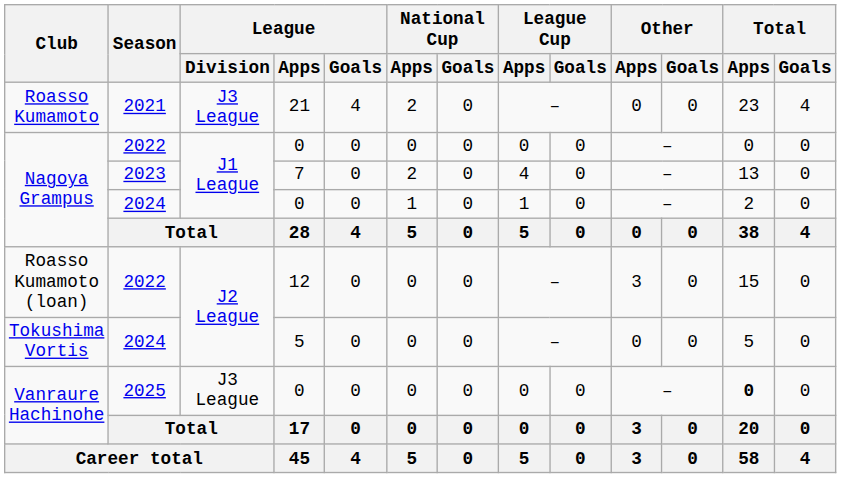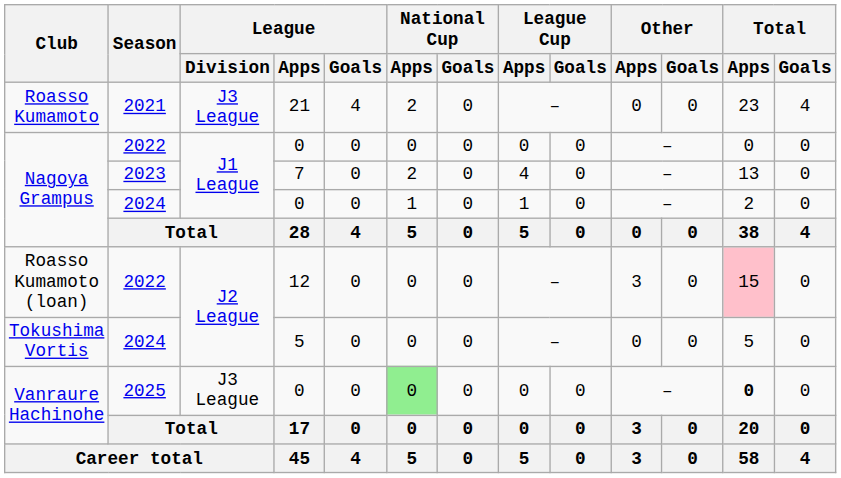Roasso Kumamoto (loan) | Total / Apps: no background -> pink background
Vanraure Hachinohe / 2025 | National Cup / Apps: no background -> lightgreen background
